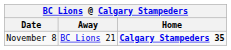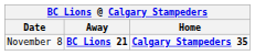November 8 | Away: normal -> bold
